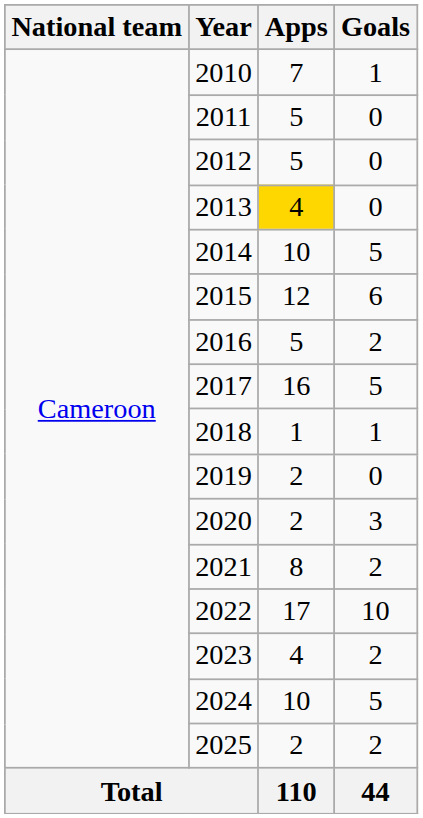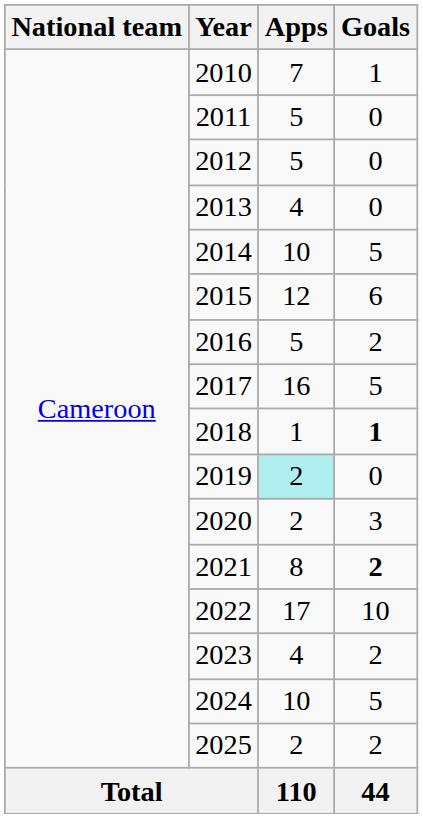2013 | Apps: gold background -> no background
2018 | Goals: normal -> bold
2019 | Apps: no background -> paleturquoise background
2021 | Goals: normal -> bold
